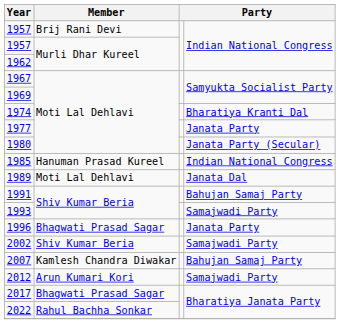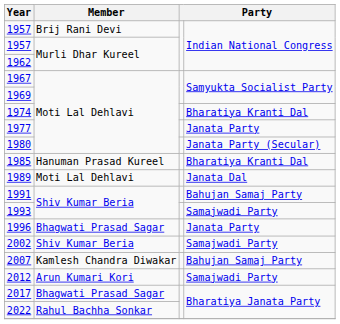1985 | column 4: Indian National Congress -> Bharatiya Kranti Dal
